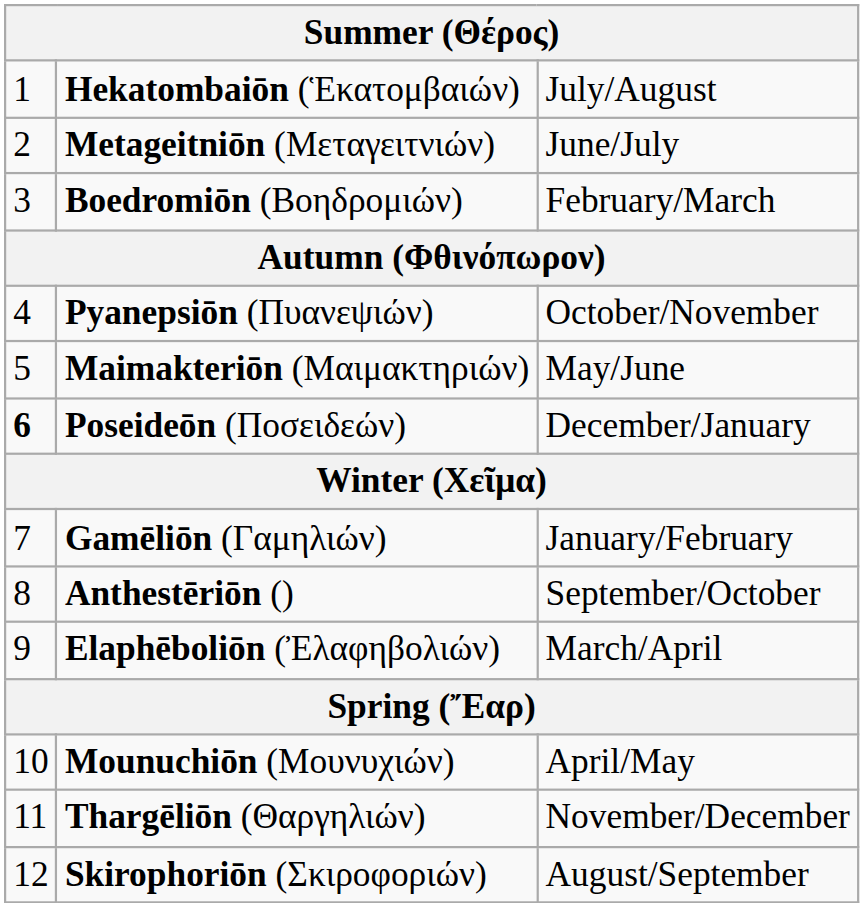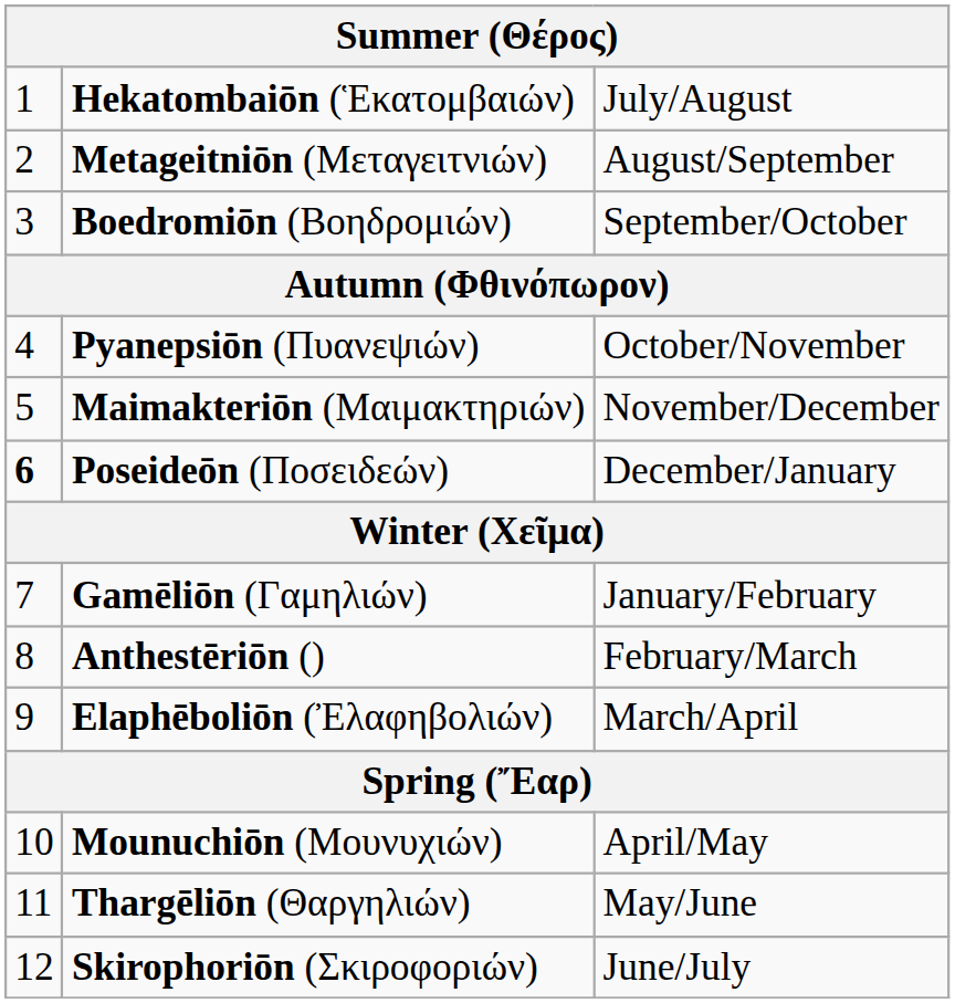Metageitniōn (Μεταγειτνιών) | column 3: June/July -> August/September
Boedromiōn (Βοηδρομιών) | column 3: February/March -> September/October
Maimakteriōn (Μαιμακτηριών) | column 3: May/June -> November/December
Anthestēriōn () | column 3: September/October -> February/March
Thargēliōn (Θαργηλιών) | column 3: November/December -> May/June
Skirophoriōn (Σκιροφοριών) | column 3: August/September -> June/July
